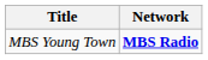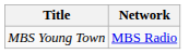MBS Young Town | Network: bold -> normal
